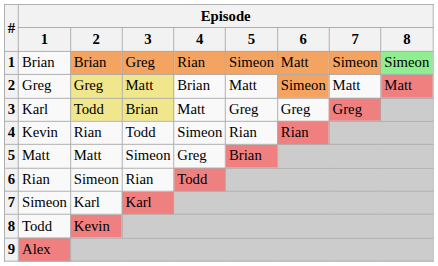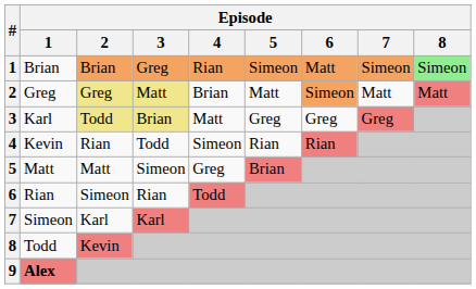9 | Episode / 1: normal -> bold
